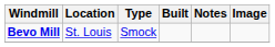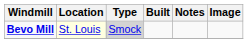Bevo Mill | Location: no background -> lightyellow background
Bevo Mill | Type: no background -> lightgrey background
